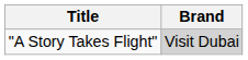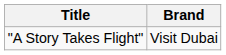"A Story Takes Flight" | Brand: lightgrey background -> no background
